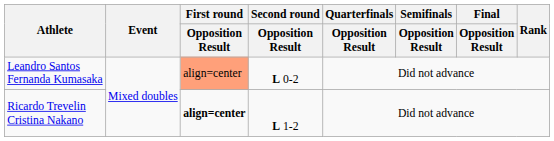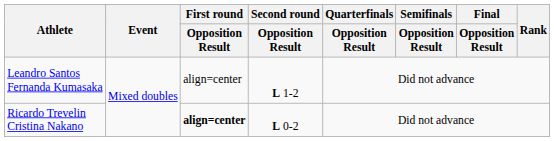Leandro Santos Fernanda Kumasaka | First round / Opposition Result: lightsalmon background -> no background
Leandro Santos Fernanda Kumasaka | Second round / Opposition Result: L 0-2 -> L 1-2
Ricardo Trevelin Cristina Nakano | Second round / Opposition Result: L 1-2 -> L 0-2
